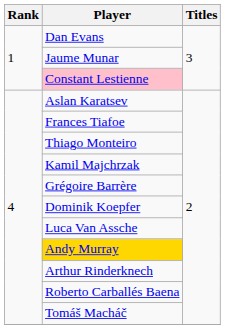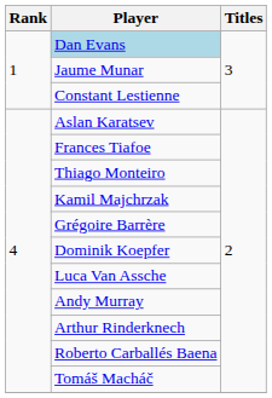Dan Evans | Player: no background -> lightblue background
Constant Lestienne | Player: pink background -> no background
Andy Murray | Player: gold background -> no background
